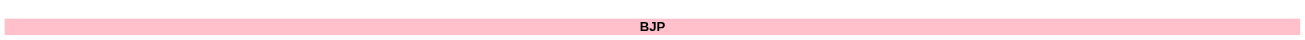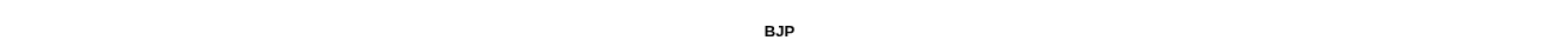row 2 | column 1: pink background -> no background
